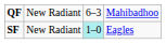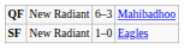SF | column 3: paleturquoise background -> no background
